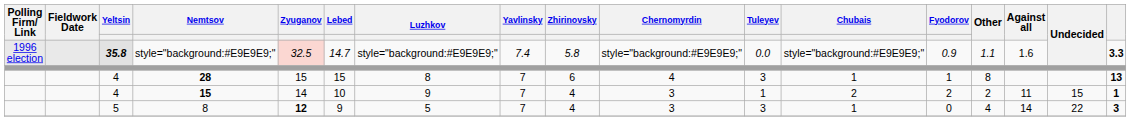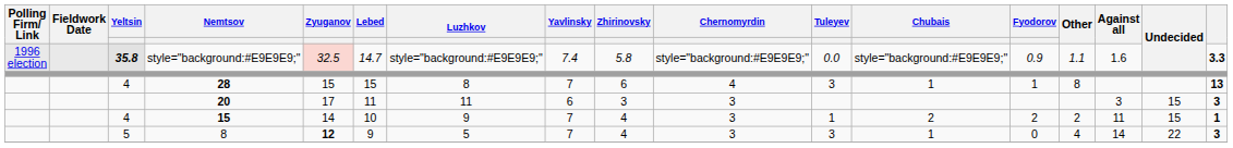+ row: 20 | 17 | 11 | 11 | 6 | 3 | 3 | 3 | 15 | 3
